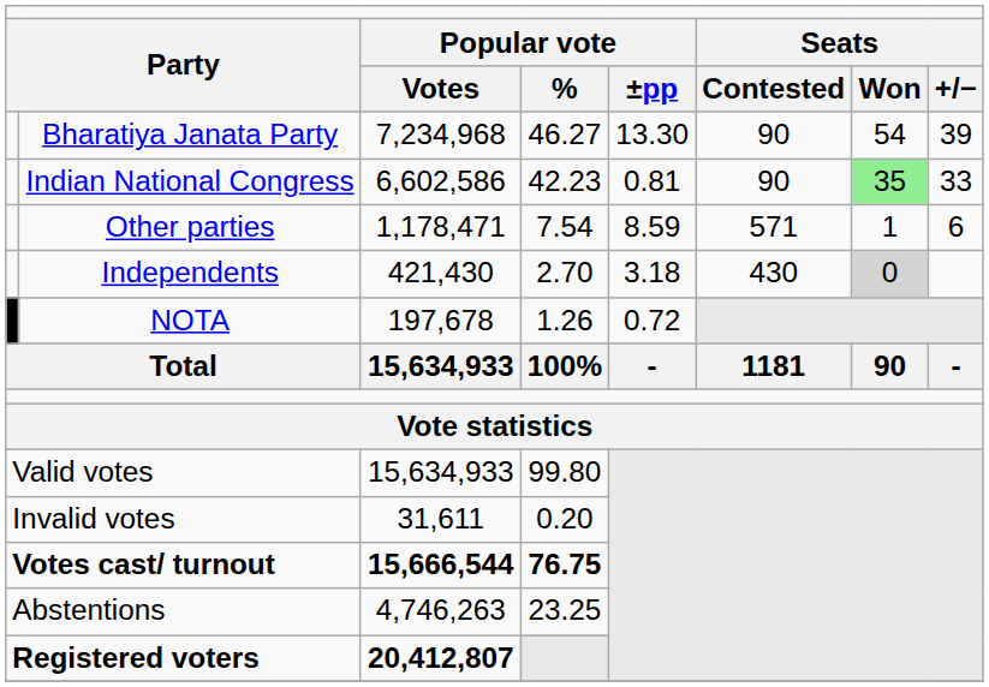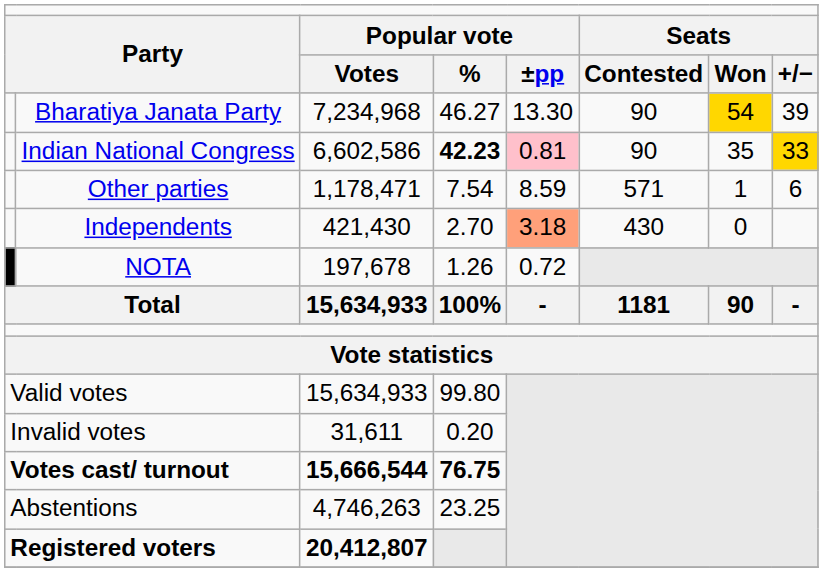Bharatiya Janata Party | column 7: no background -> gold background
Indian National Congress | column 4: normal -> bold
Indian National Congress | column 5: no background -> pink background
Indian National Congress | column 7: lightgreen background -> no background
Indian National Congress | column 8: no background -> gold background
Independents | column 5: no background -> lightsalmon background
Independents | column 7: lightgrey background -> no background
